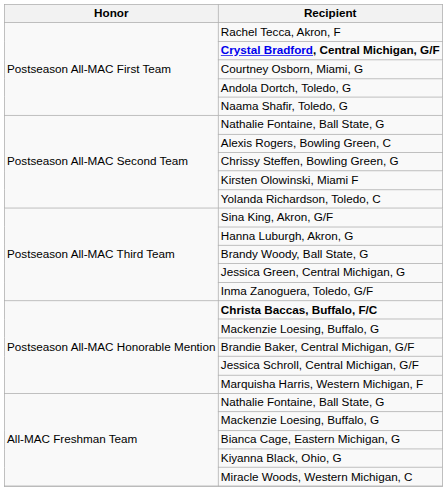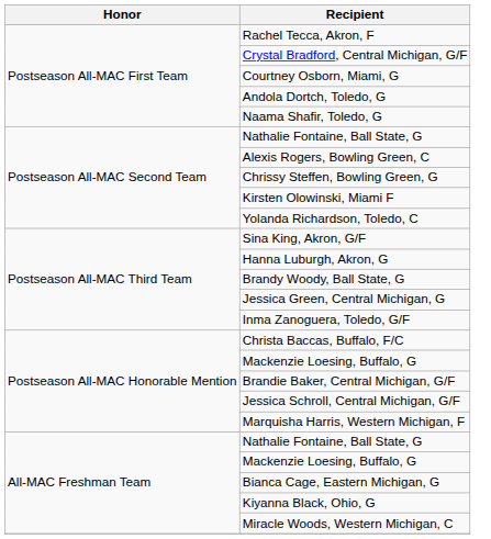row 3 | Recipient: bold -> normal
row 17 | Recipient: bold -> normal
